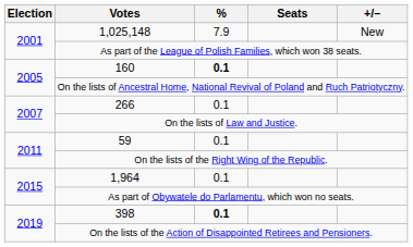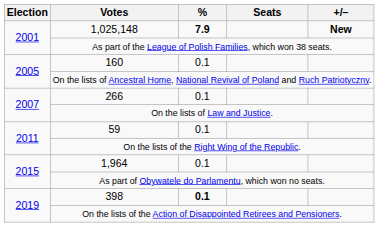1,025,148 | %: normal -> bold
1,025,148 | +/–: normal -> bold
160 | %: bold -> normal
